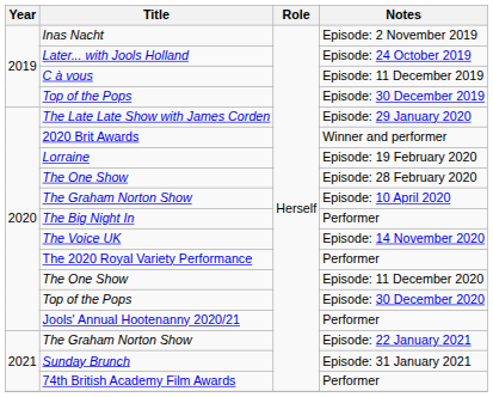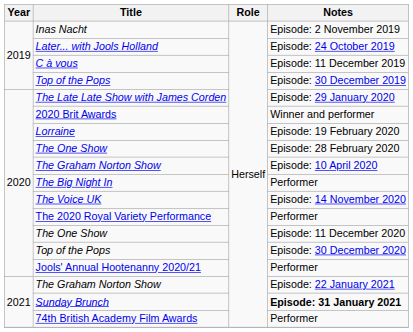Sunday Brunch | Notes: normal -> bold
